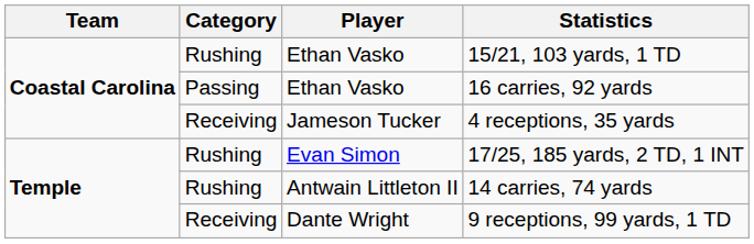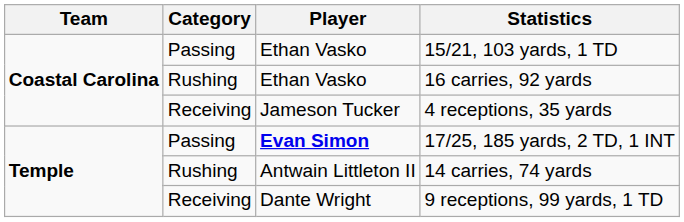15/21, 103 yards, 1 TD | Category: Rushing -> Passing
16 carries, 92 yards | Category: Passing -> Rushing
17/25, 185 yards, 2 TD, 1 INT | Category: Rushing -> Passing
17/25, 185 yards, 2 TD, 1 INT | Player: normal -> bold
